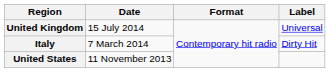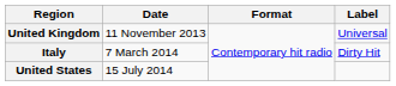United Kingdom | Date: 15 July 2014 -> 11 November 2013
United States | Date: 11 November 2013 -> 15 July 2014
